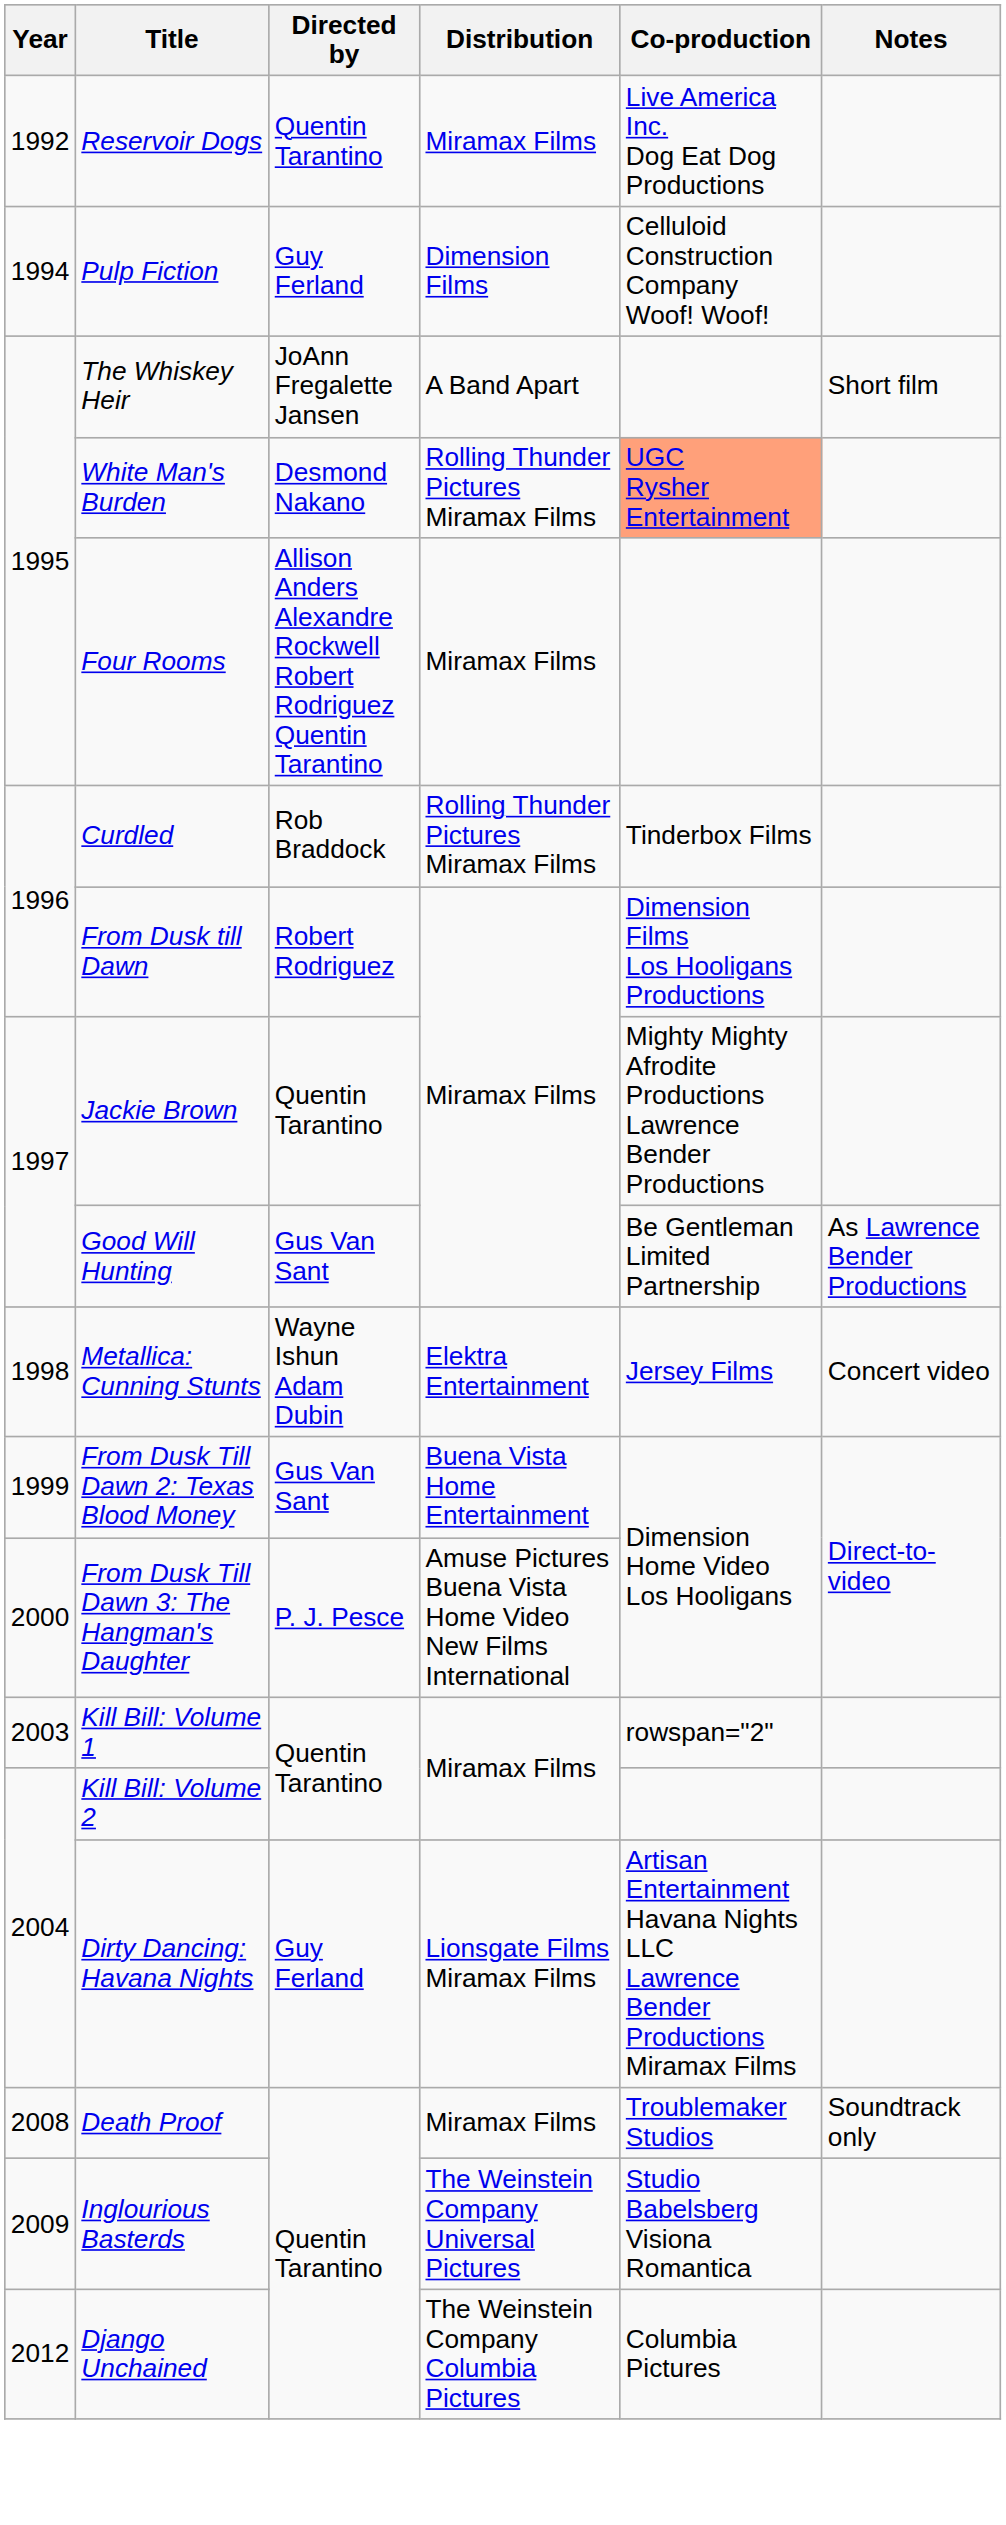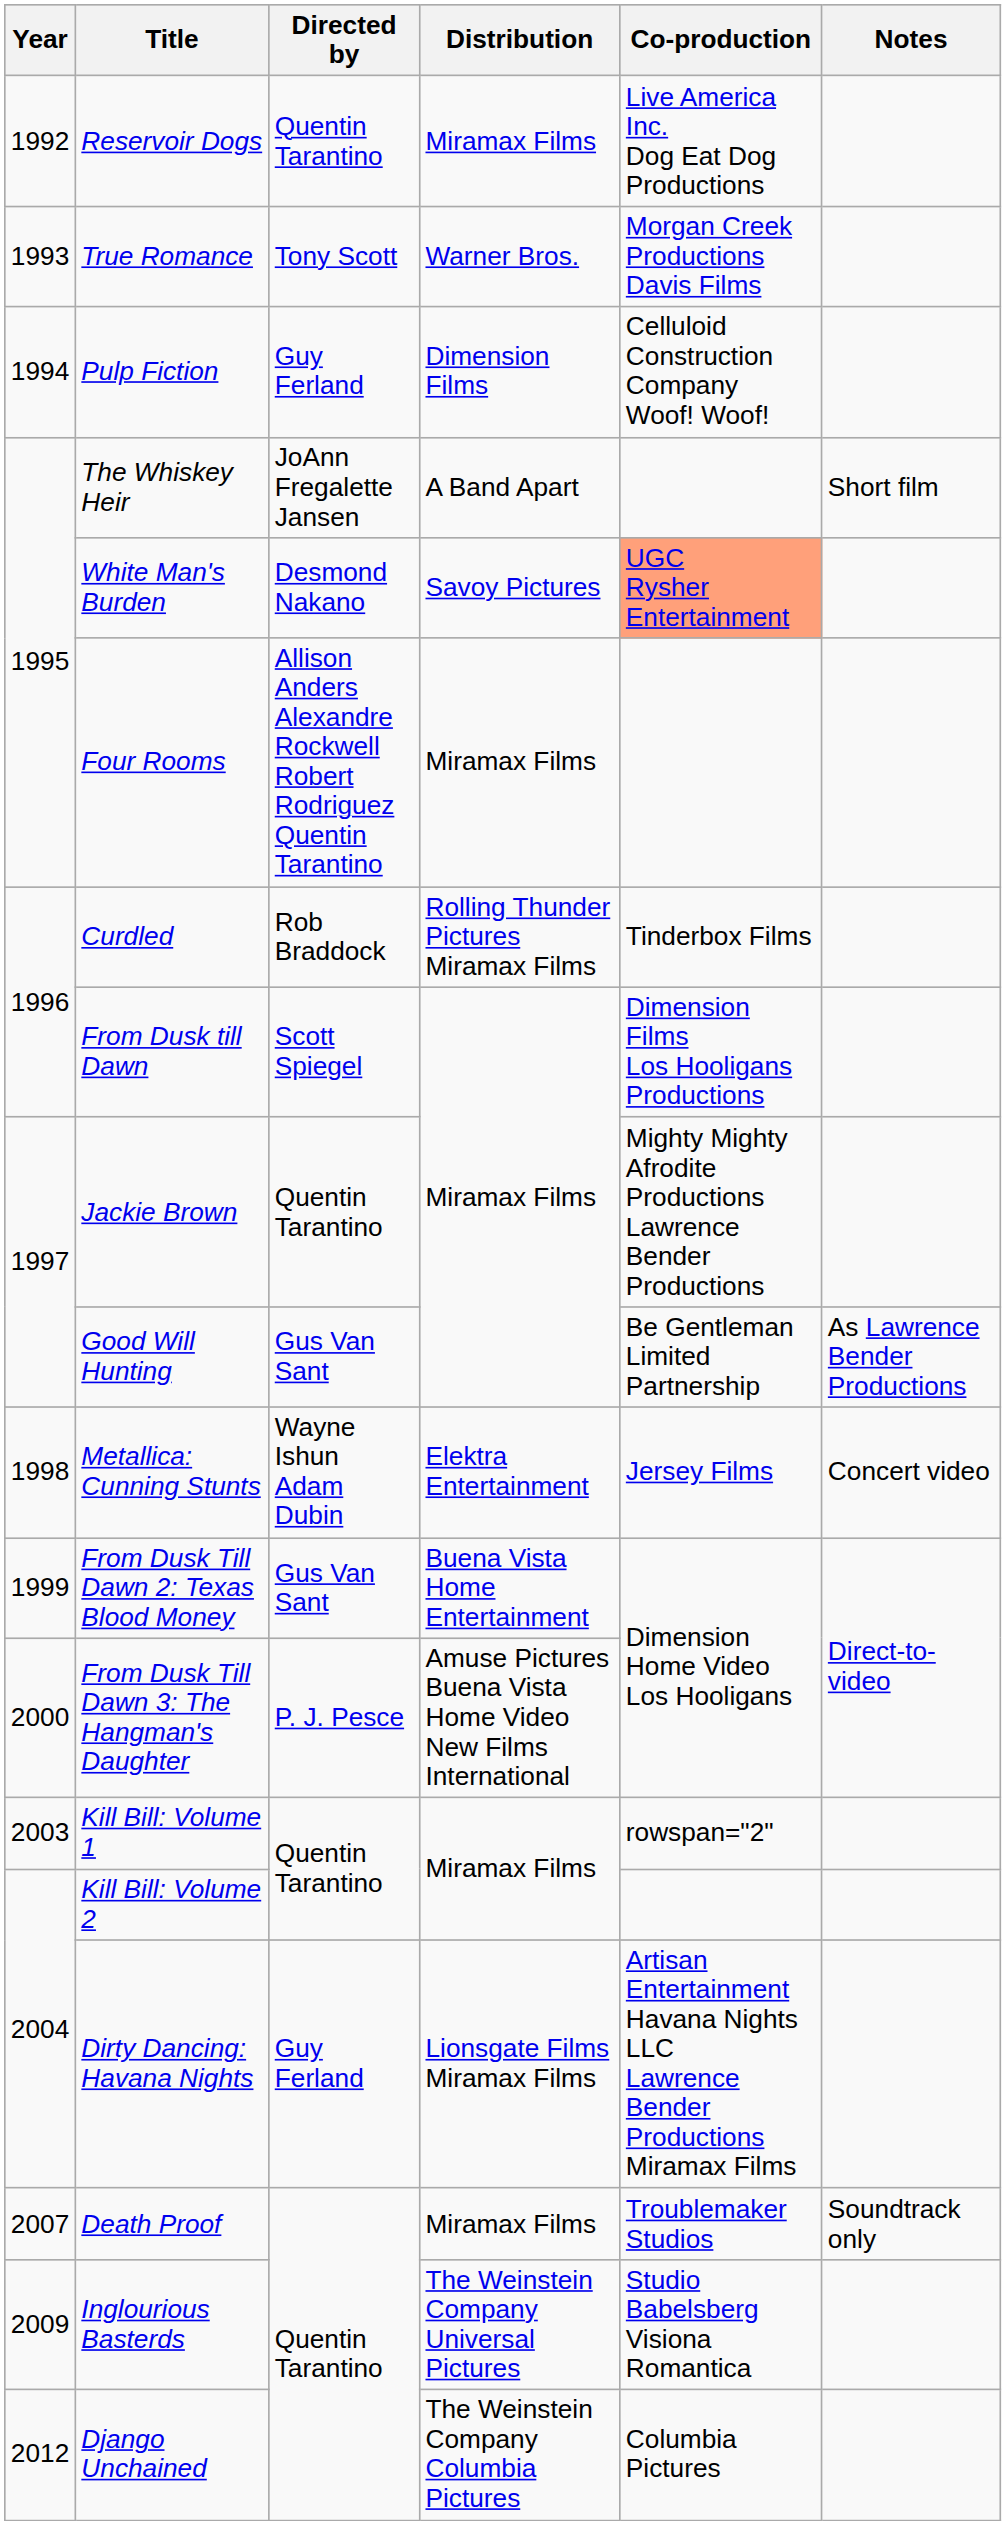+ row: 1993 | True Romance | Tony Scott | Warner Bros. | Morgan Creek Productions Davis Films
White Man's Burden | Distribution: Rolling Thunder Pictures Miramax Films -> Savoy Pictures
From Dusk till Dawn | Directed by: Robert Rodriguez -> Scott Spiegel
Death Proof | Year: 2008 -> 2007
